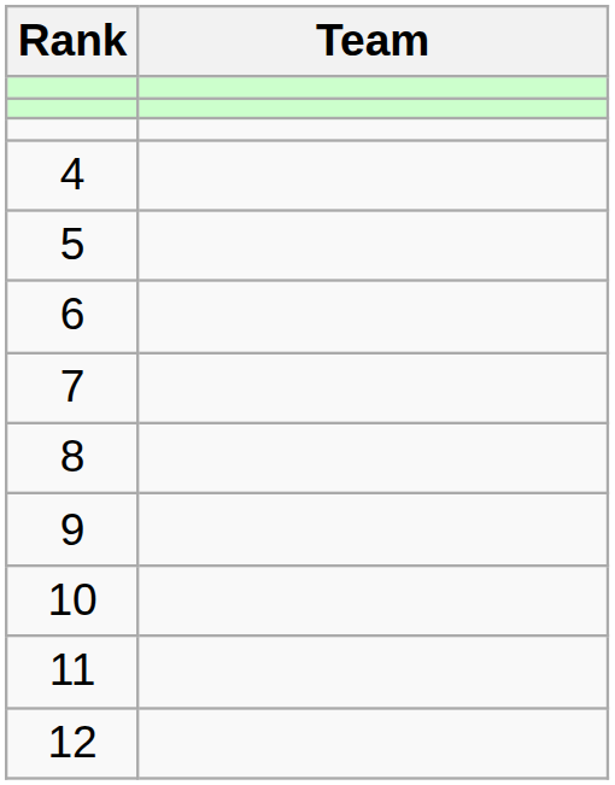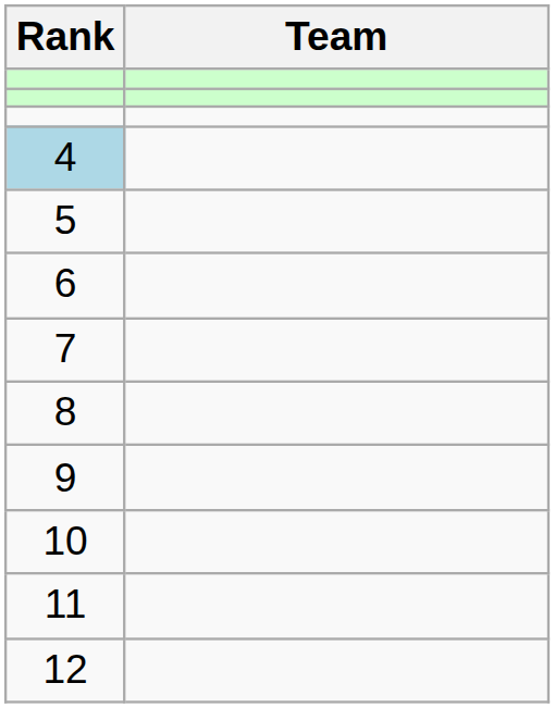row 5 | Rank: no background -> lightblue background
